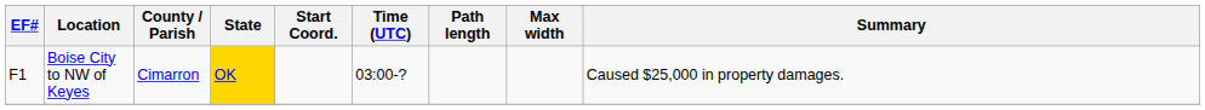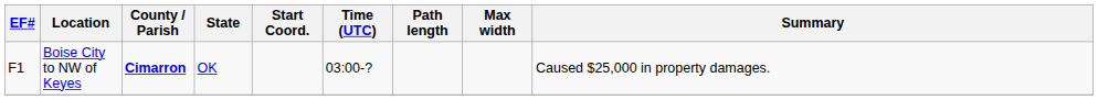Boise City to NW of Keyes | County / Parish: normal -> bold
Boise City to NW of Keyes | State: gold background -> no background
